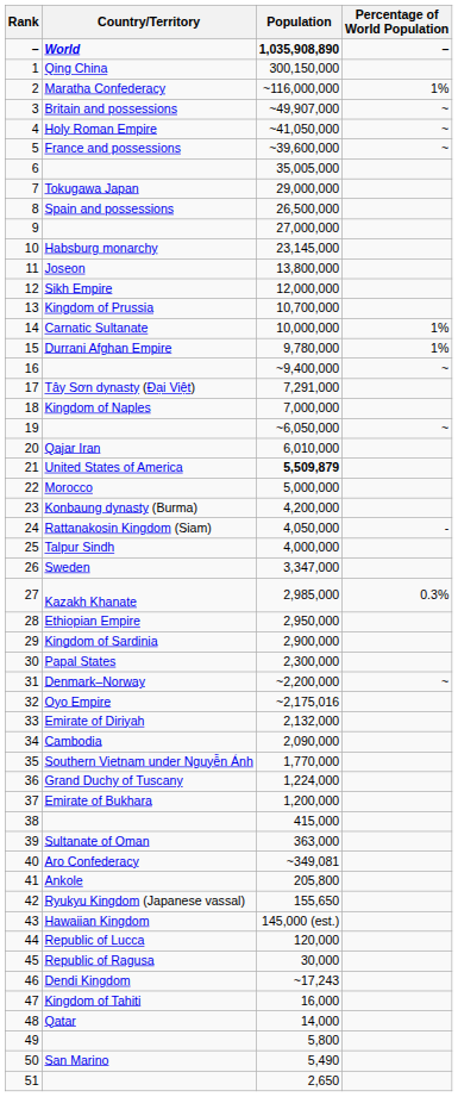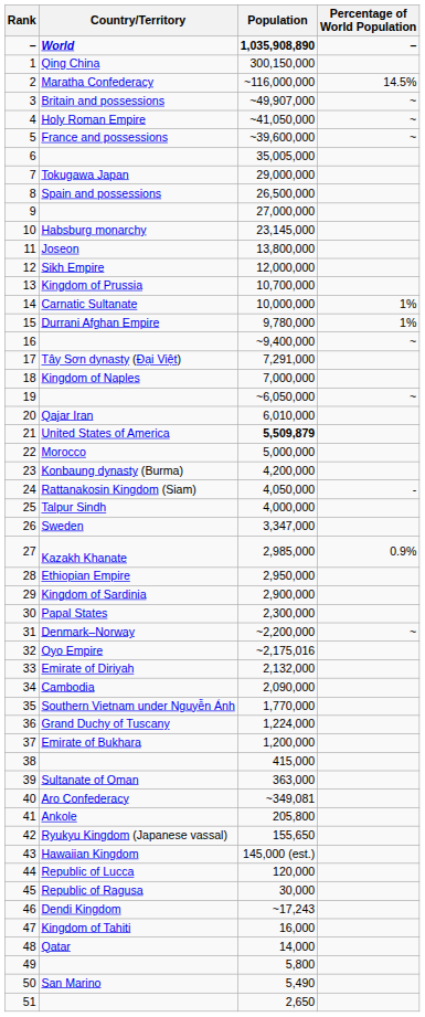2 | Percentage of World Population: 1% -> 14.5%
27 | Percentage of World Population: 0.3% -> 0.9%
